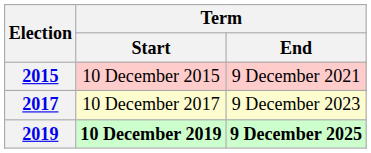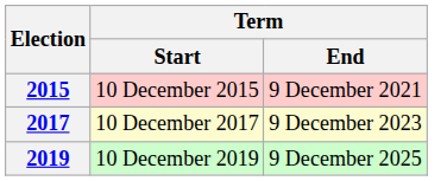2019 | Term / Start: bold -> normal
2019 | Term / End: bold -> normal
